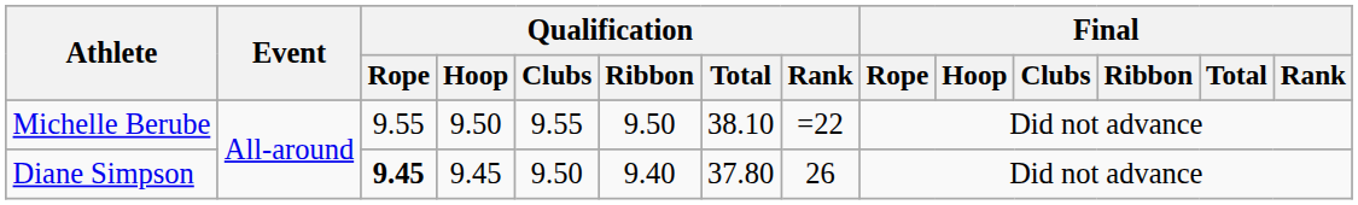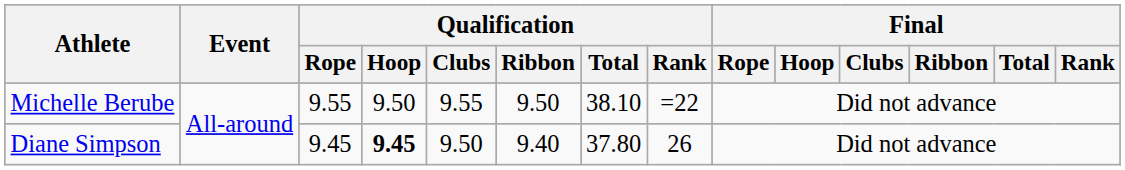row 4 | Qualification / Rope: bold -> normal
row 4 | Qualification / Hoop: normal -> bold
